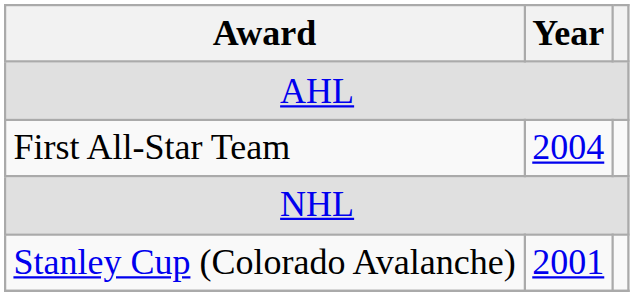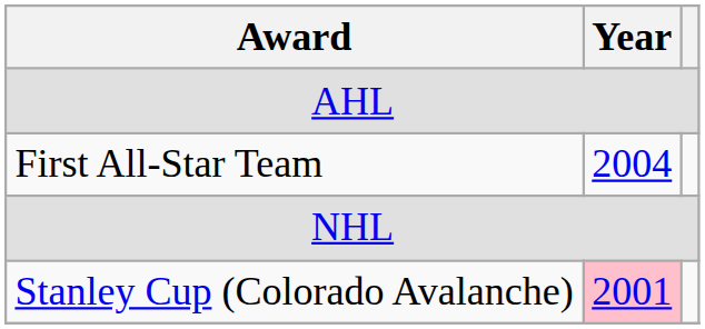Stanley Cup (Colorado Avalanche) | Year: no background -> pink background
